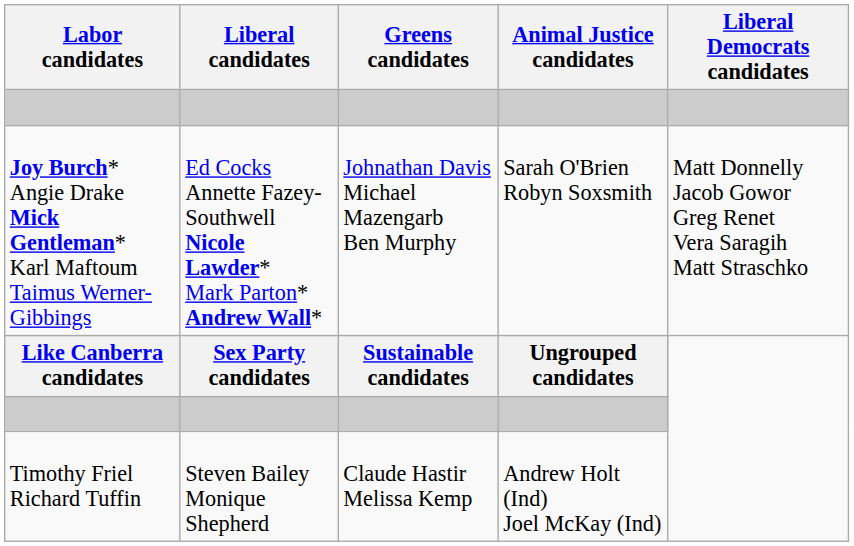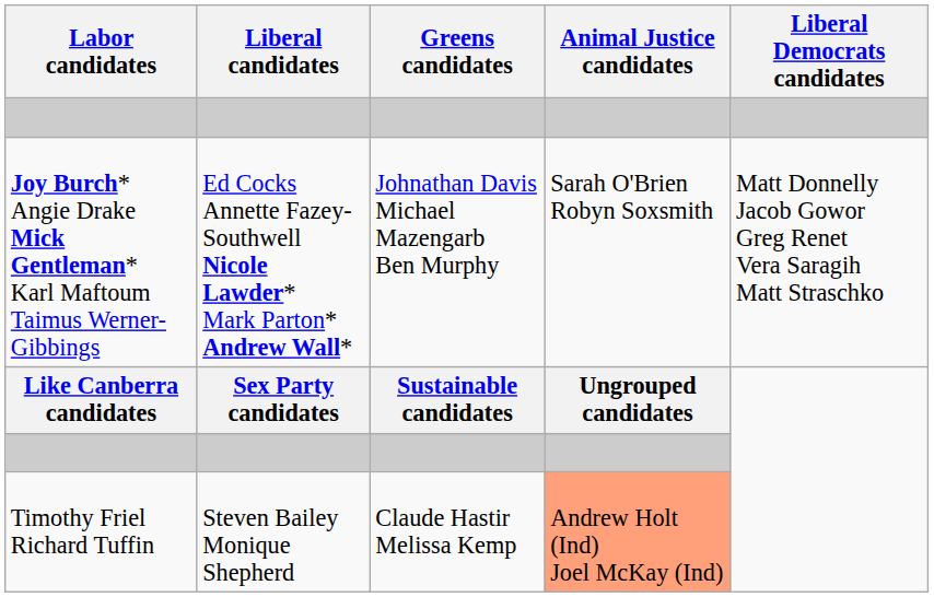Timothy Friel Richard Tuffin | Animal Justice candidates: no background -> lightsalmon background
